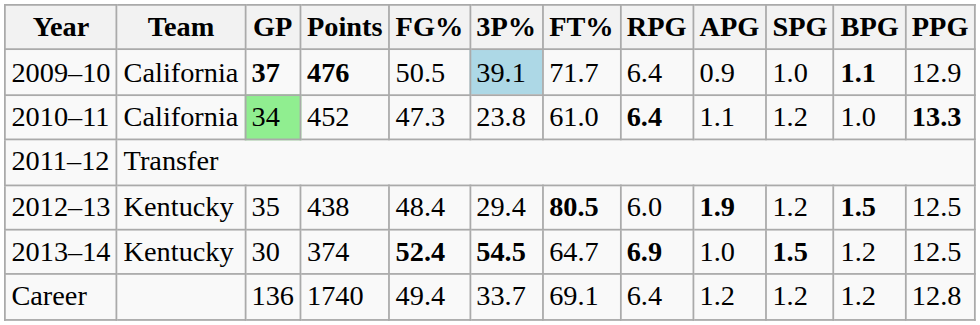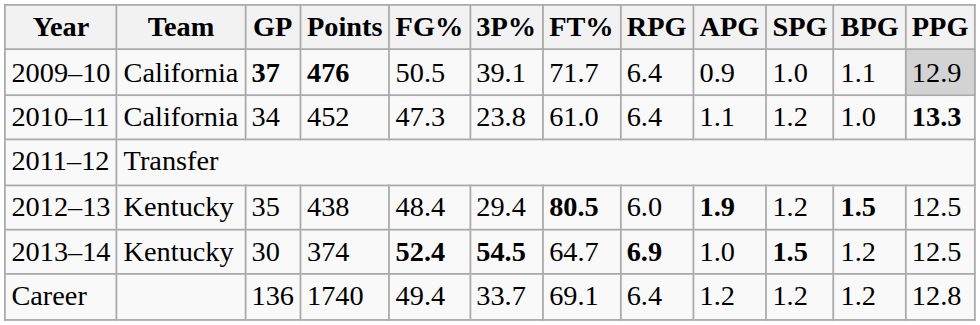2009–10 | 3P%: lightblue background -> no background
2009–10 | BPG: bold -> normal
2009–10 | PPG: no background -> lightgrey background
2010–11 | GP: lightgreen background -> no background
2010–11 | RPG: bold -> normal
